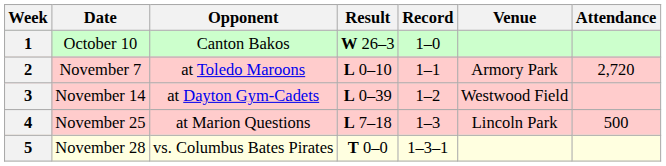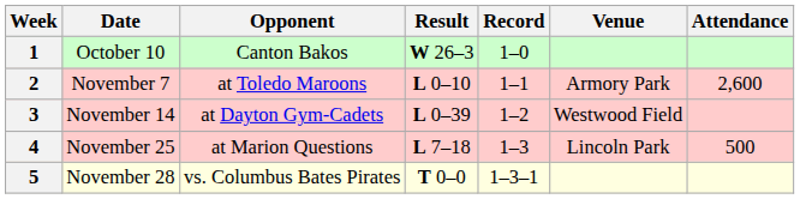2 | Attendance: 2,720 -> 2,600
